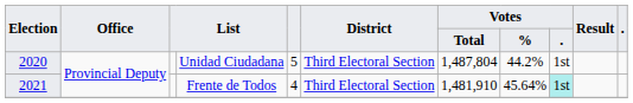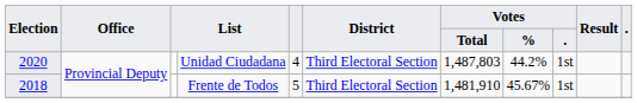Unidad Ciudadana | column 5: 5 -> 4
Unidad Ciudadana | Votes / Total: 1,487,804 -> 1,487,803
Frente de Todos | Election: 2021 -> 2018
Frente de Todos | column 5: 4 -> 5
Frente de Todos | Votes / %: 45.64% -> 45.67%
Frente de Todos | Votes / .: paleturquoise background -> no background
